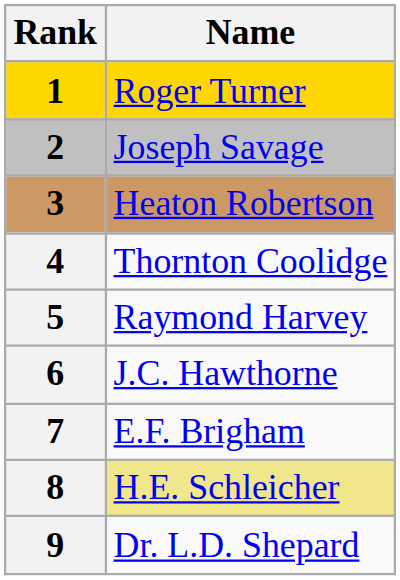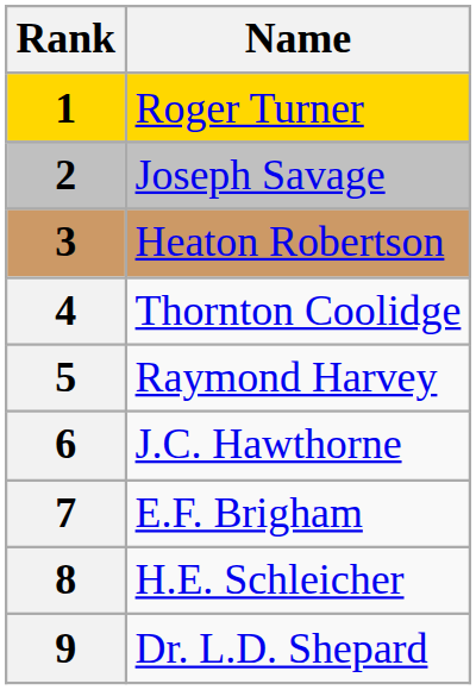H.E. Schleicher | Name: khaki background -> no background
